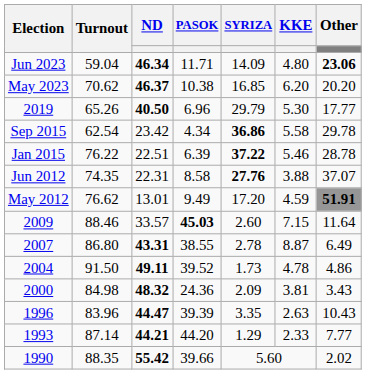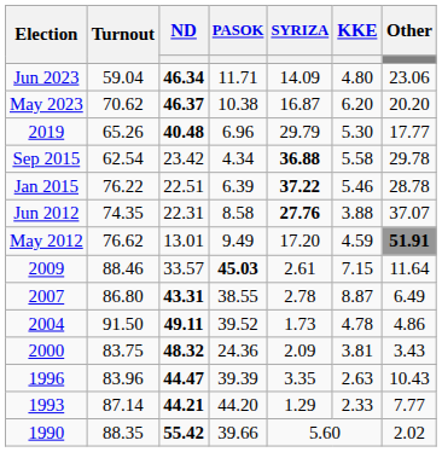Jun 2023 | Other: bold -> normal
May 2023 | SYRIZA: 16.85 -> 16.87
2019 | ND: 40.50 -> 40.48
Sep 2015 | SYRIZA: 36.86 -> 36.88
2009 | SYRIZA: 2.60 -> 2.61
2000 | Turnout: 84.98 -> 83.75
